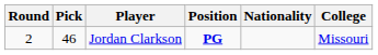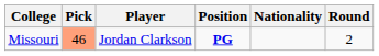columns swapped: Round <-> College
Jordan Clarkson | Pick: no background -> lightsalmon background
